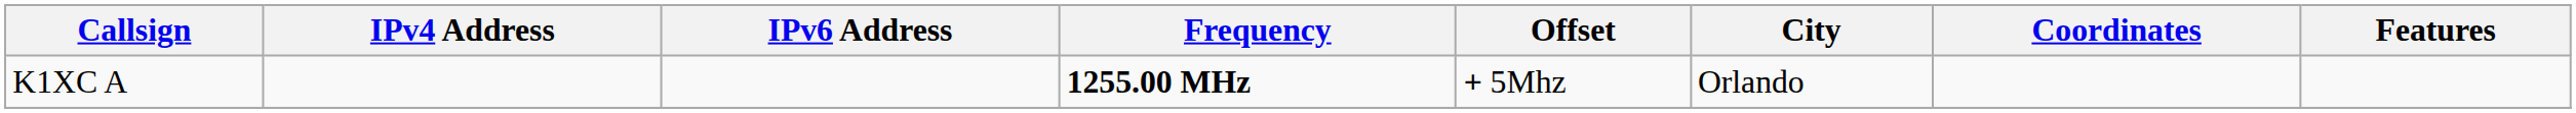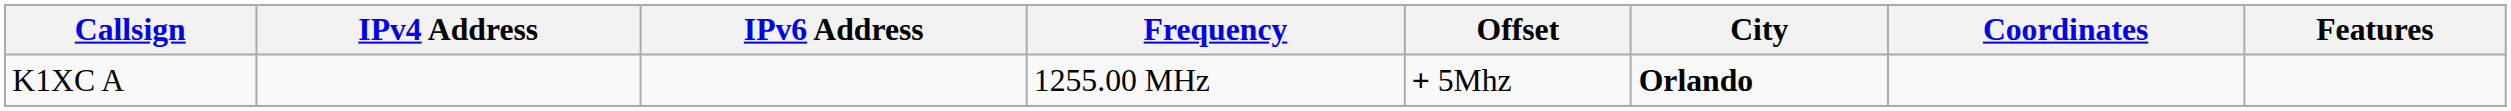K1XC A | Frequency: bold -> normal
K1XC A | City: normal -> bold
